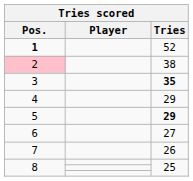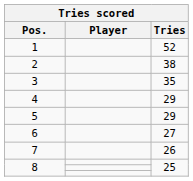1 | Pos.: bold -> normal
2 | Pos.: pink background -> no background
3 | Tries: bold -> normal
5 | Tries: bold -> normal
